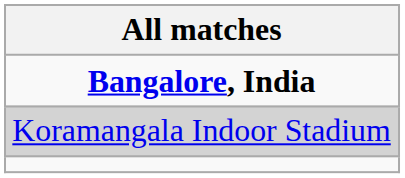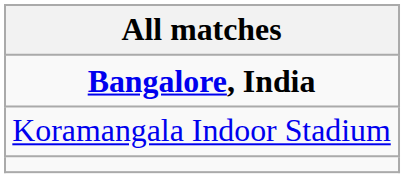row 3 | column 1: lightgrey background -> no background
